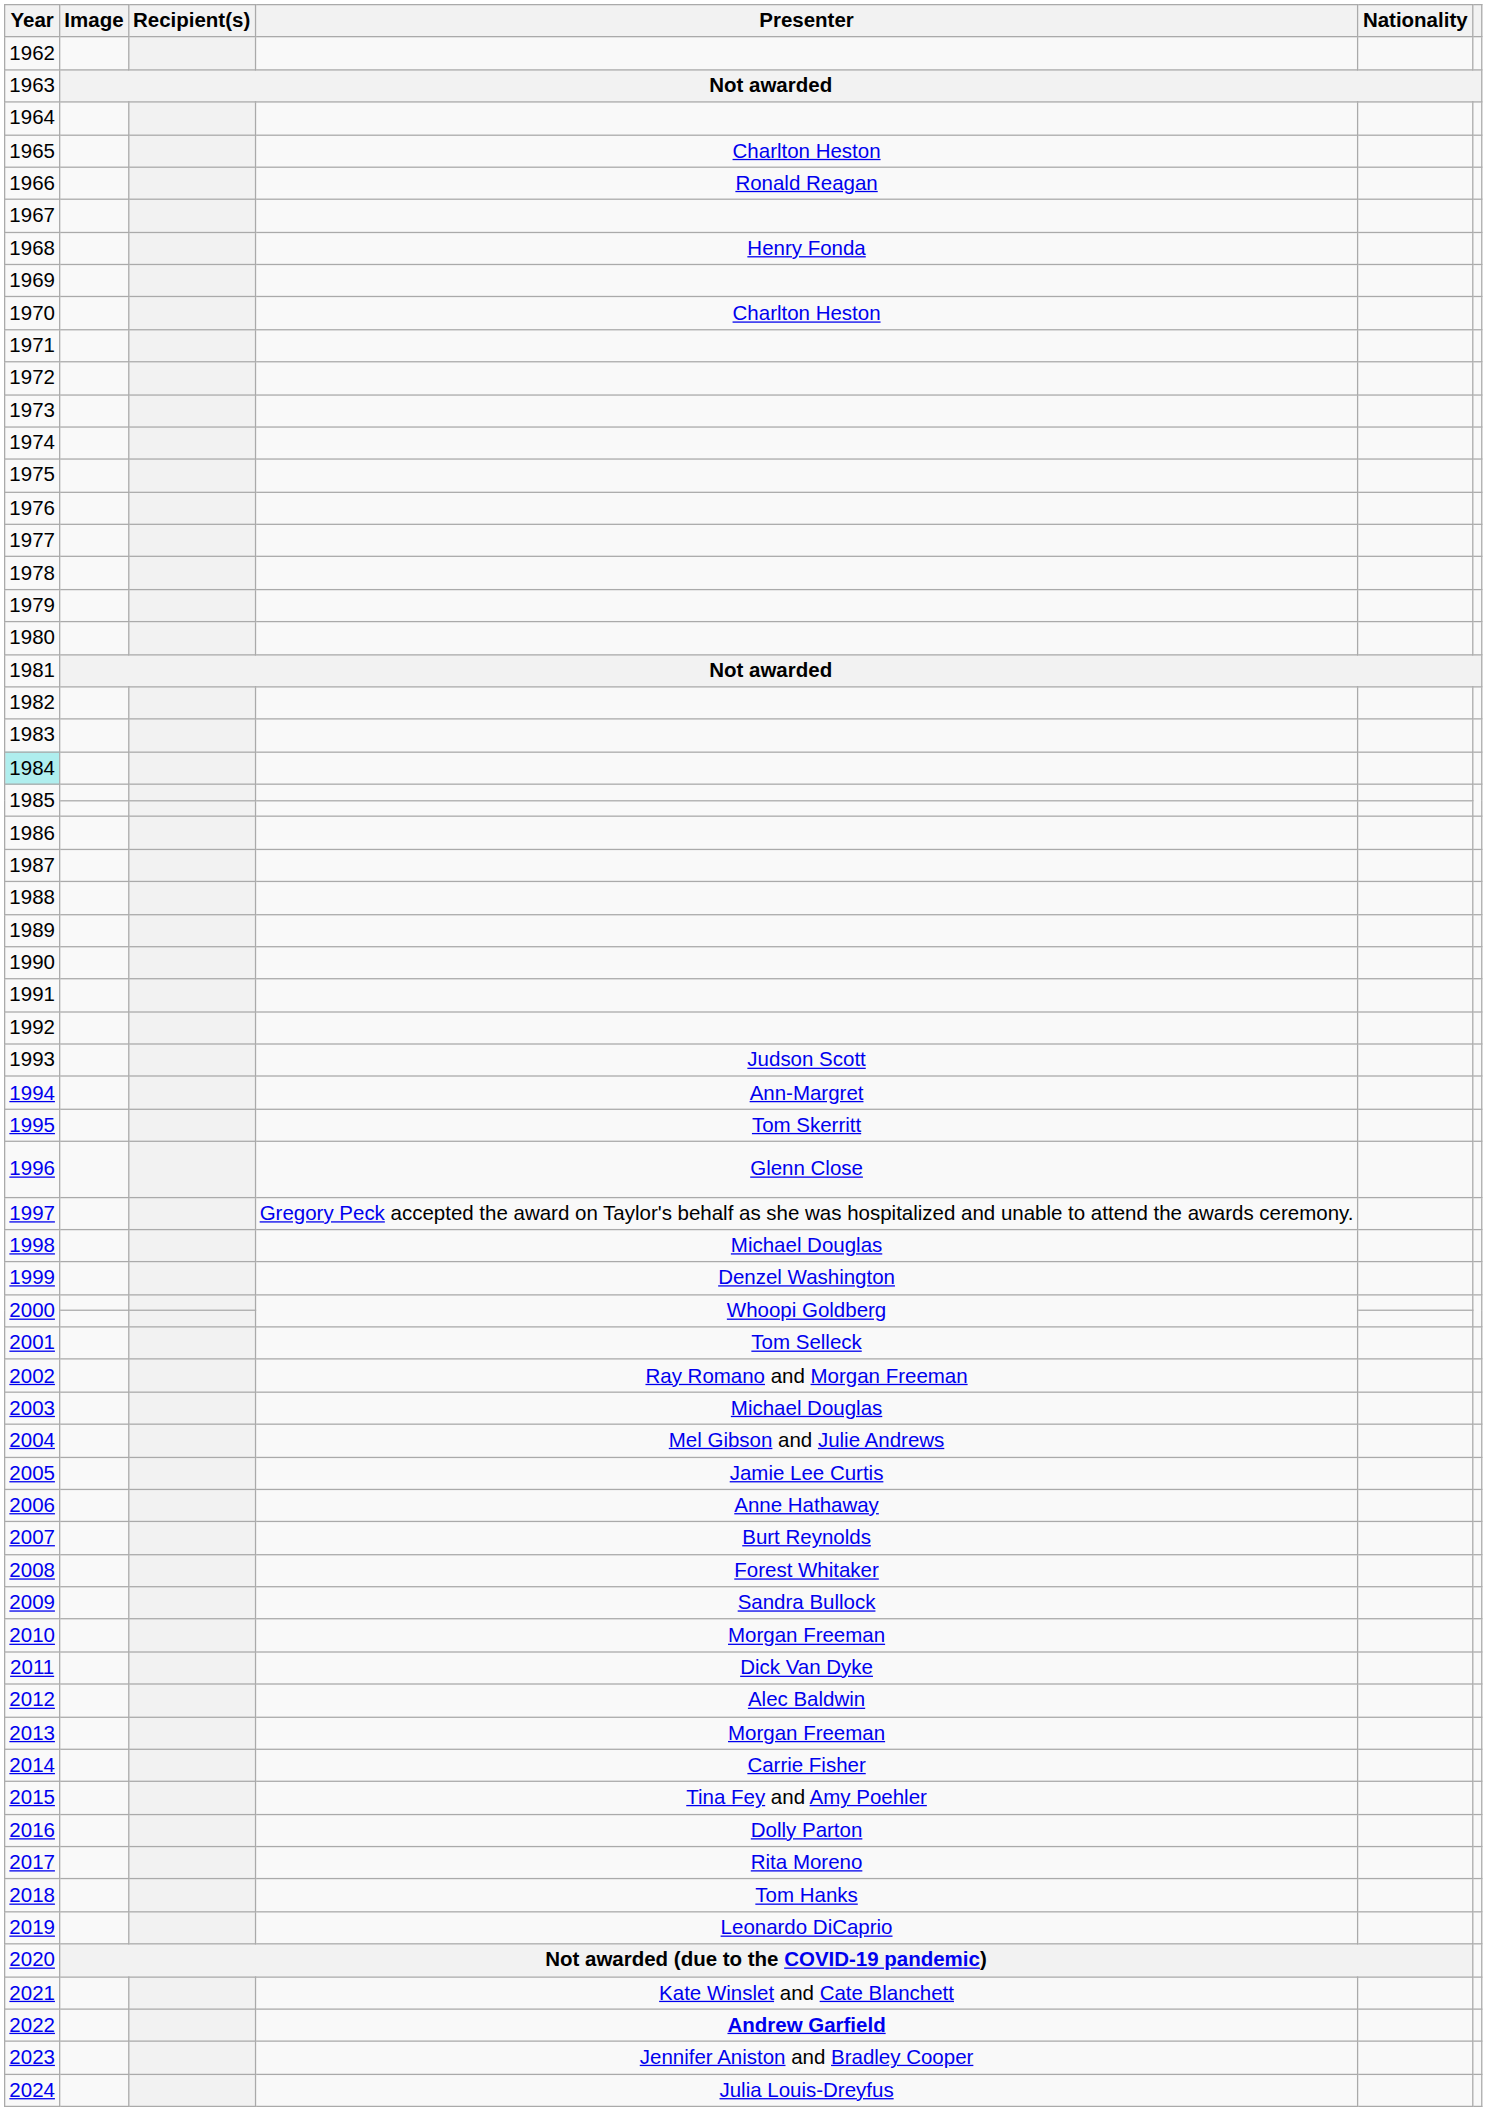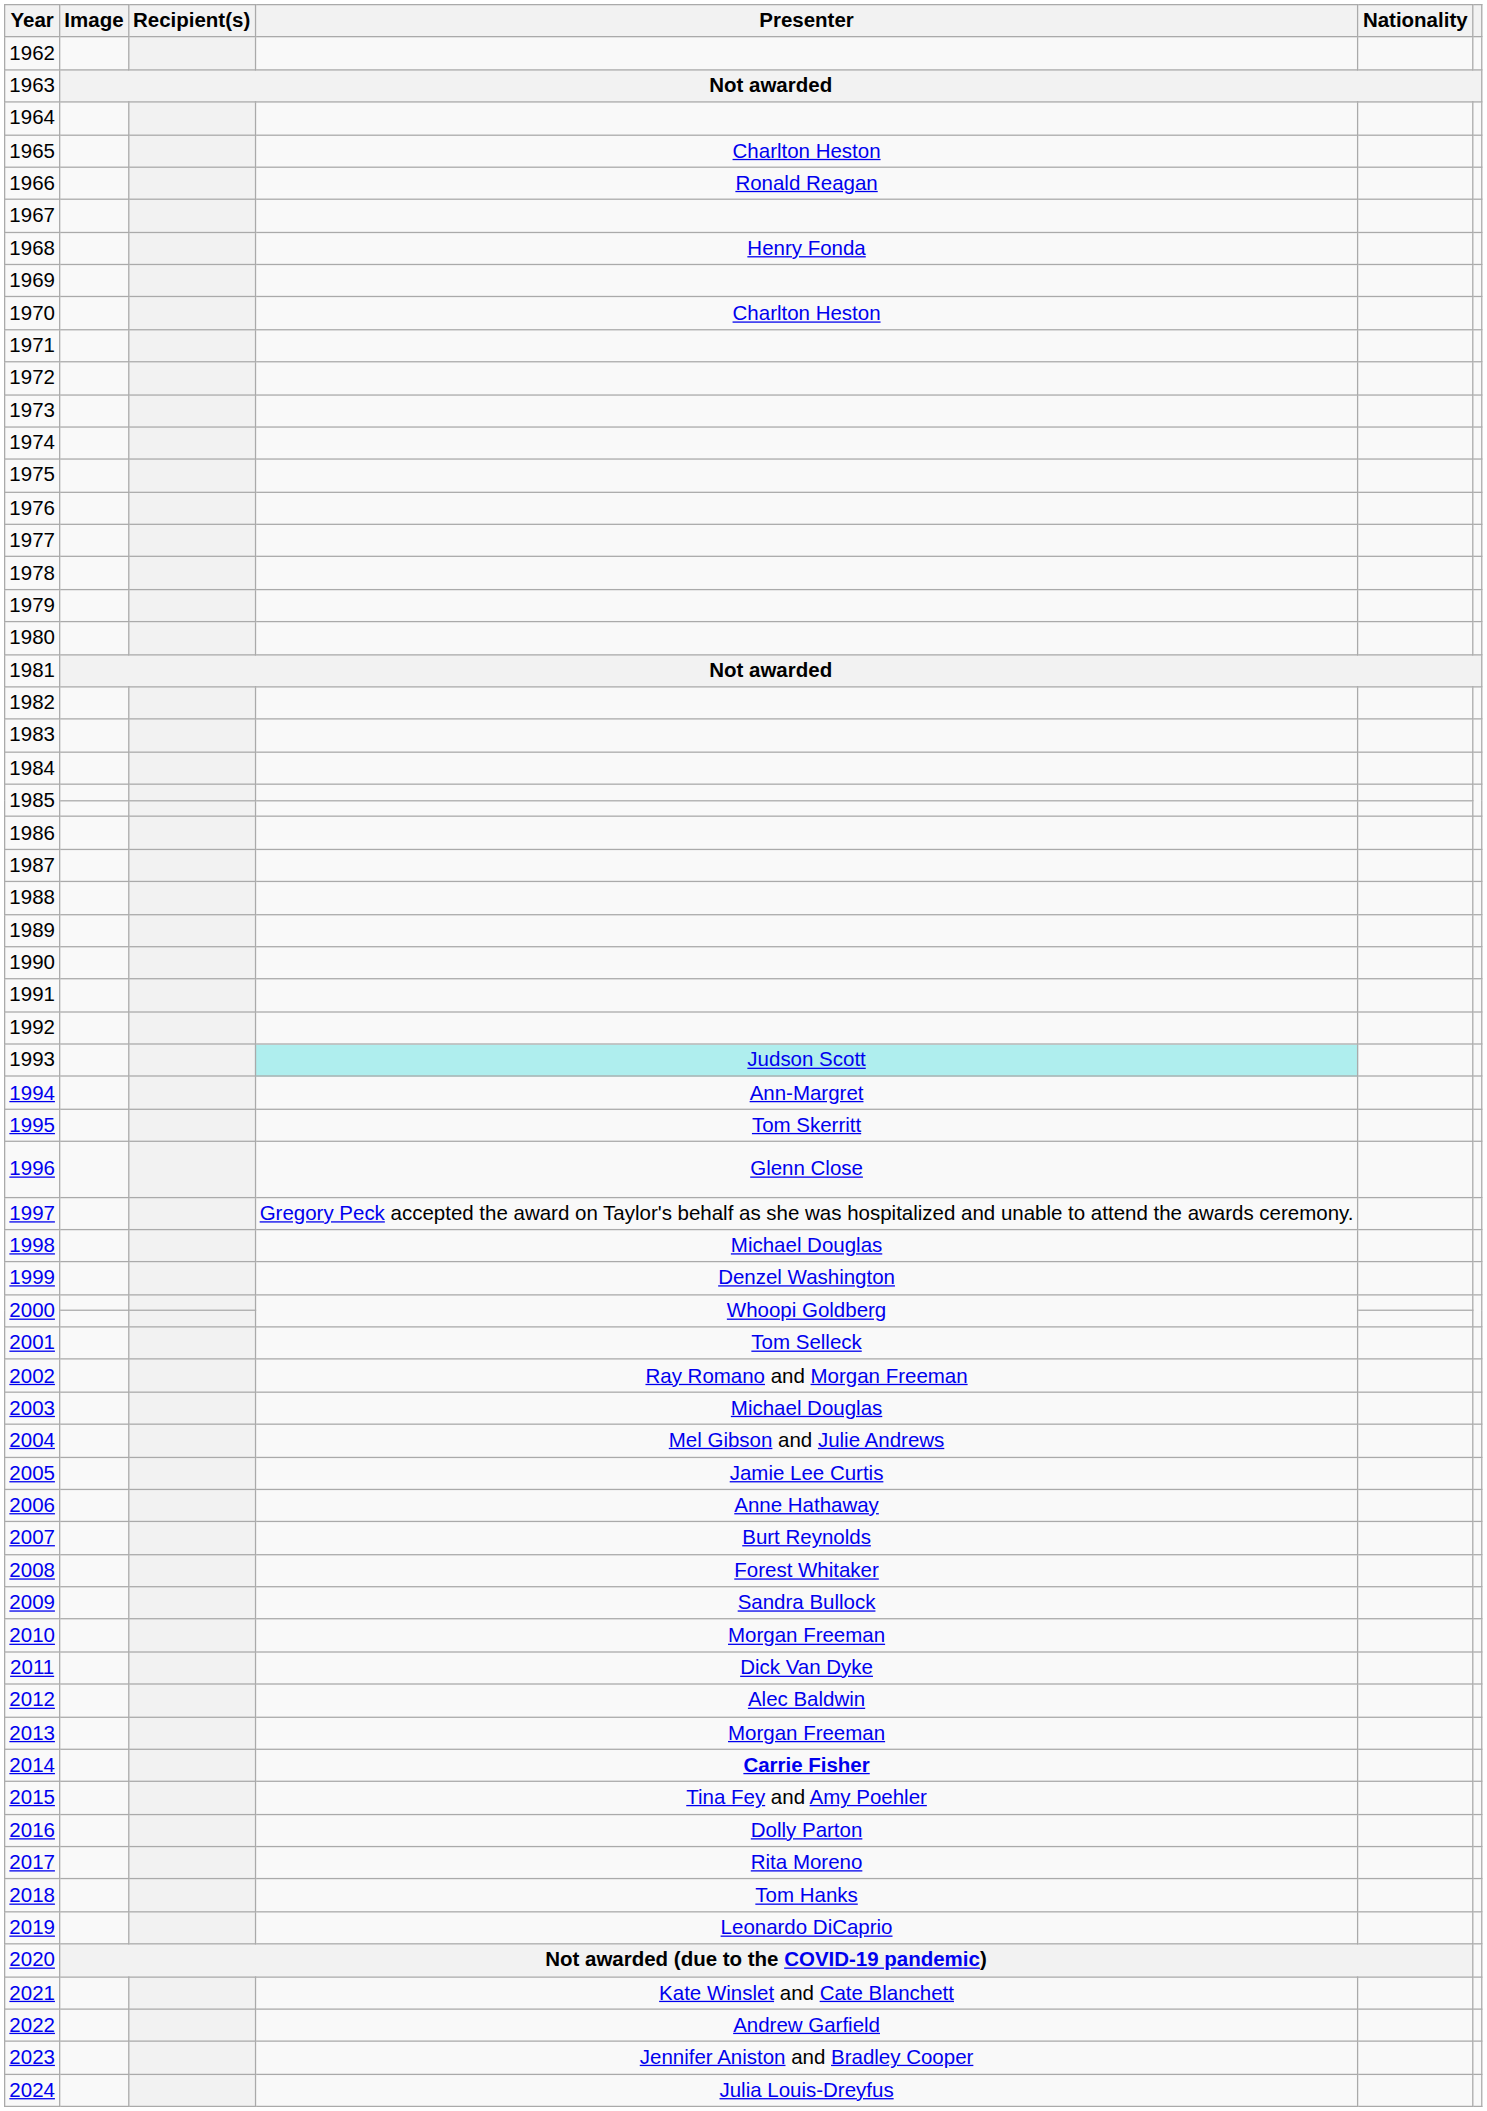1984 | Year: paleturquoise background -> no background
1993 | Presenter: no background -> paleturquoise background
2014 | Presenter: normal -> bold
2022 | Presenter: bold -> normal
